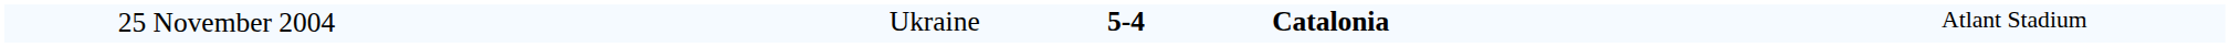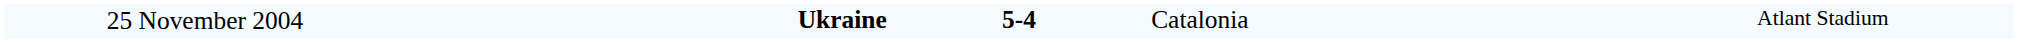Ukraine | column 2: normal -> bold
Ukraine | column 4: bold -> normal
